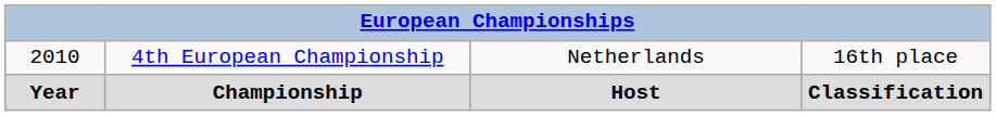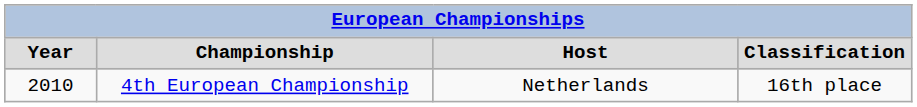rows swapped: Year <-> 2010
